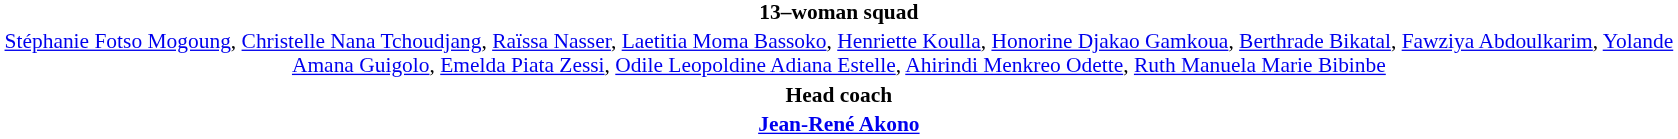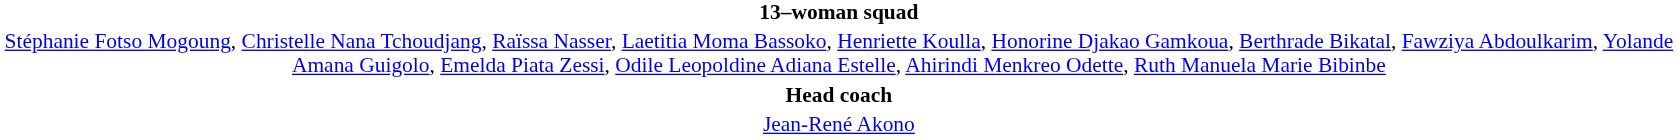row 4 | column 1: bold -> normal
